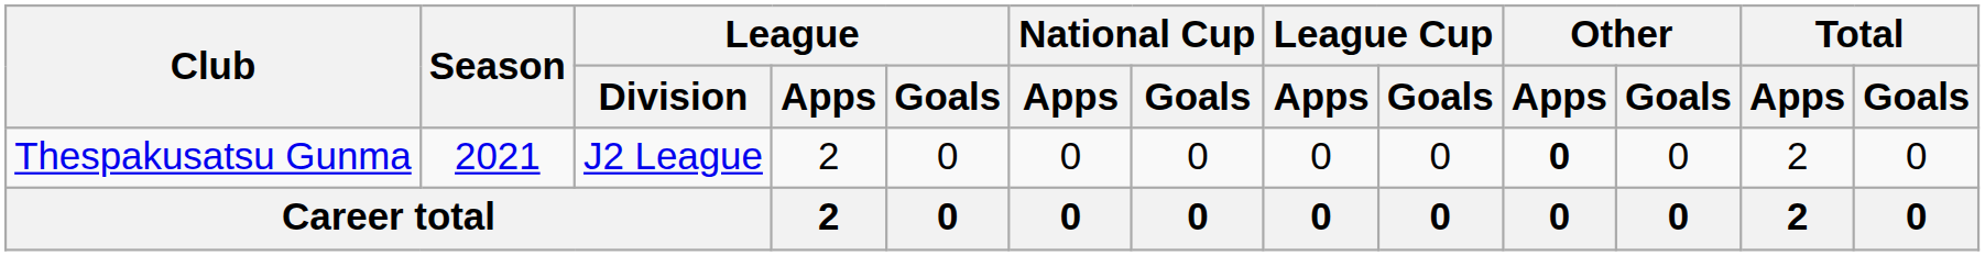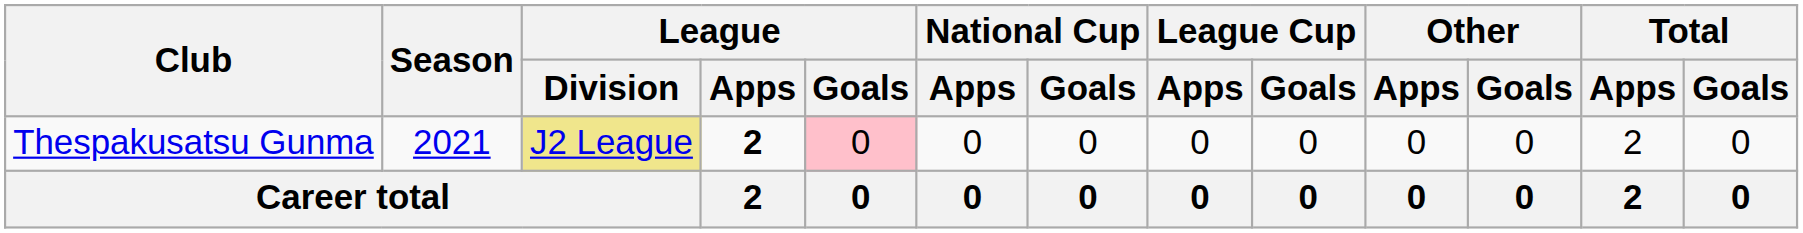Thespakusatsu Gunma | League / Division: no background -> khaki background
Thespakusatsu Gunma | League / Apps: normal -> bold
Thespakusatsu Gunma | League / Goals: no background -> pink background
Thespakusatsu Gunma | Other / Apps: bold -> normal
